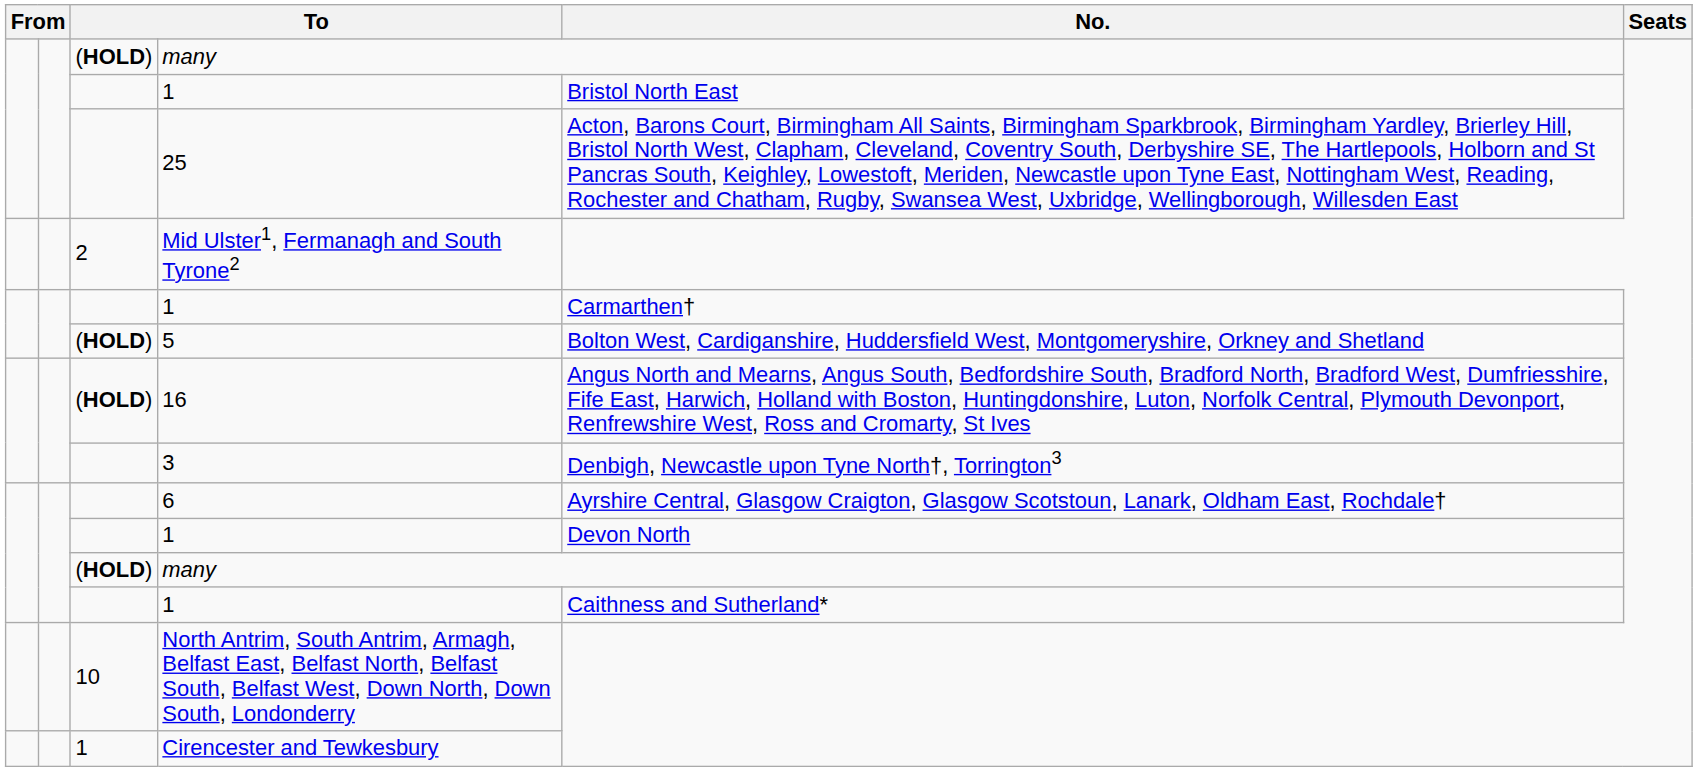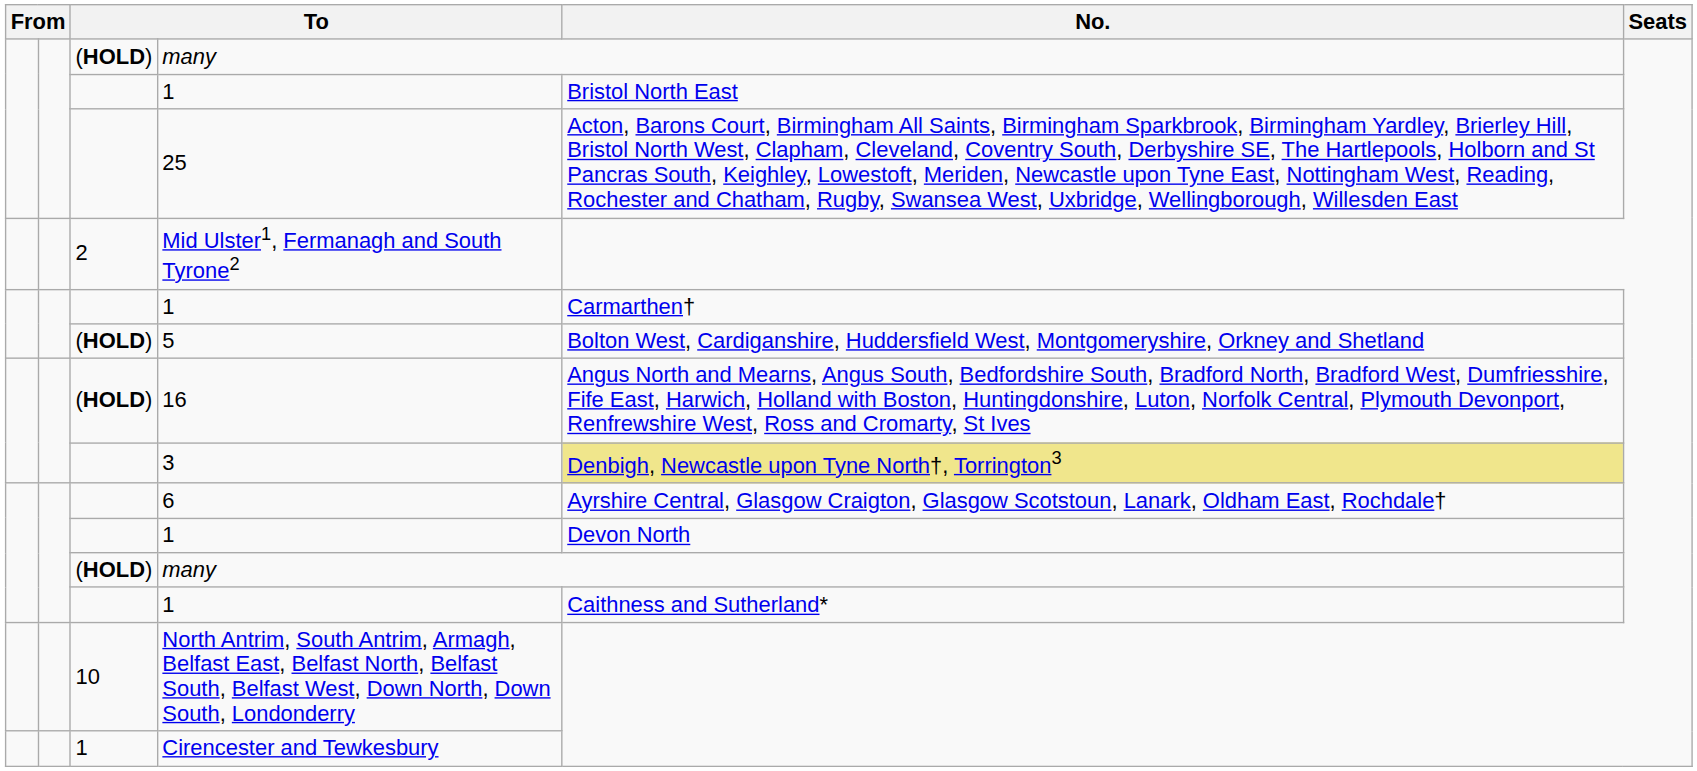3 | No.: no background -> khaki background
